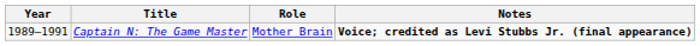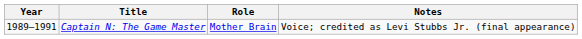Captain N: The Game Master | Notes: bold -> normal
